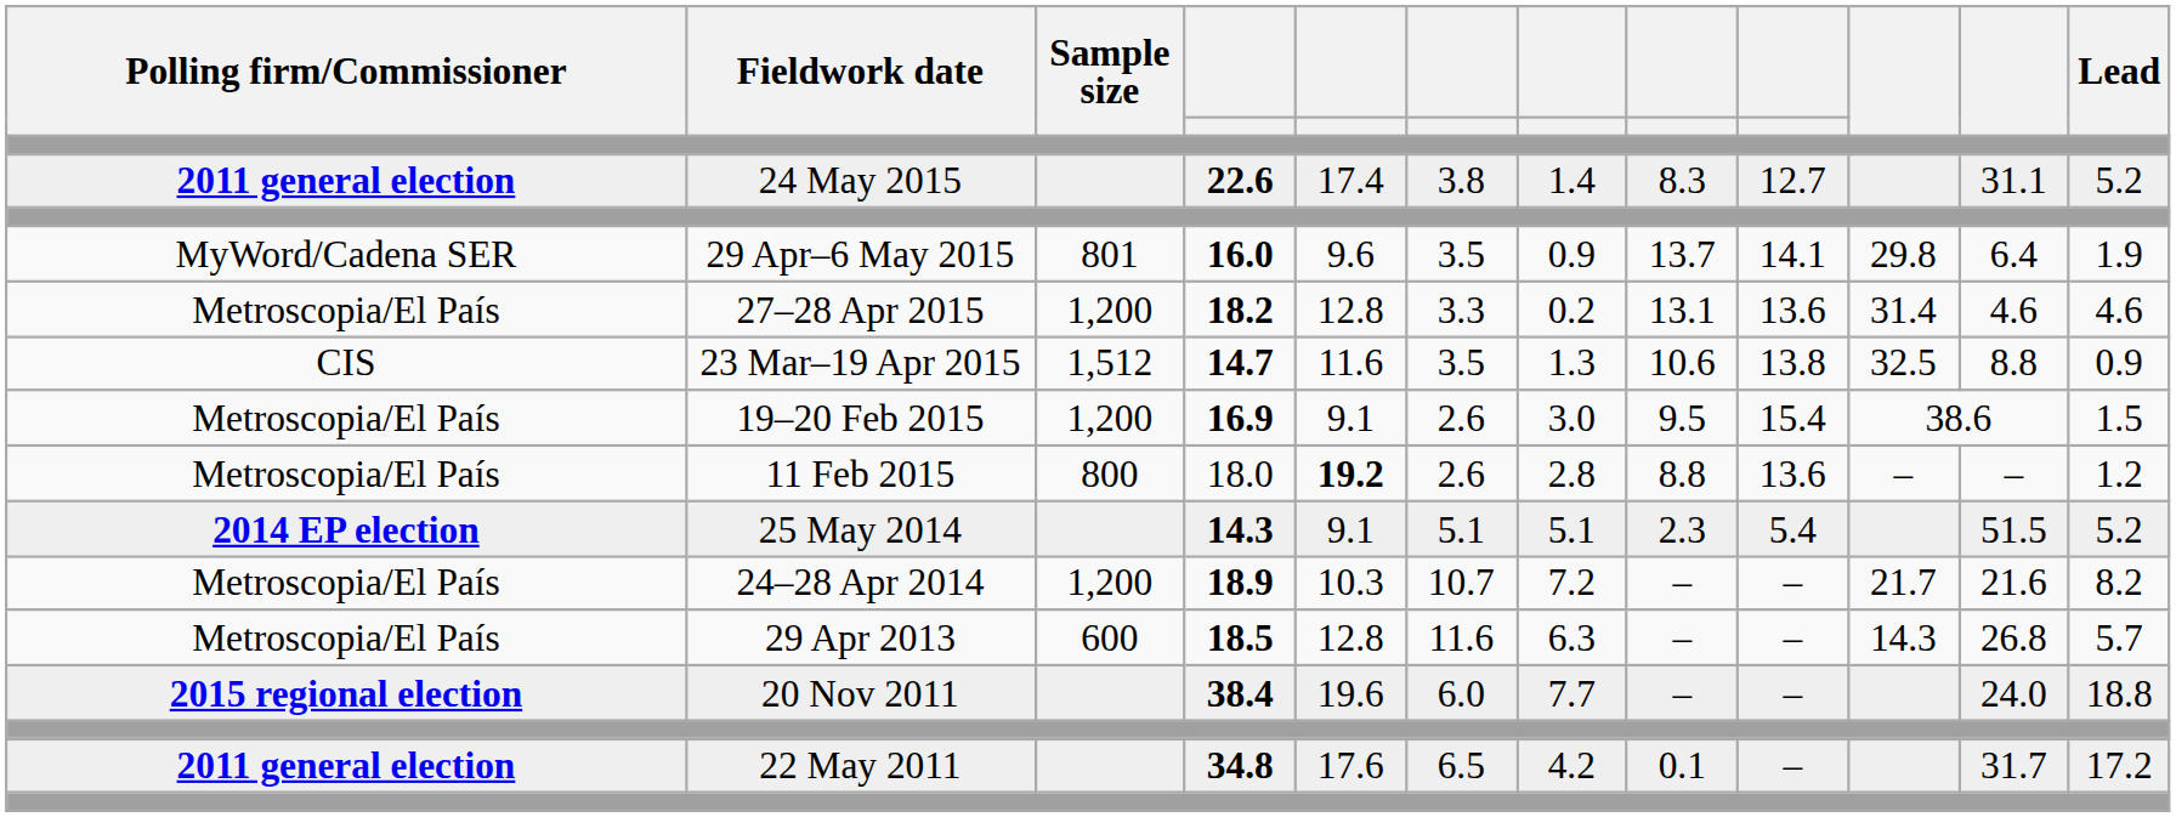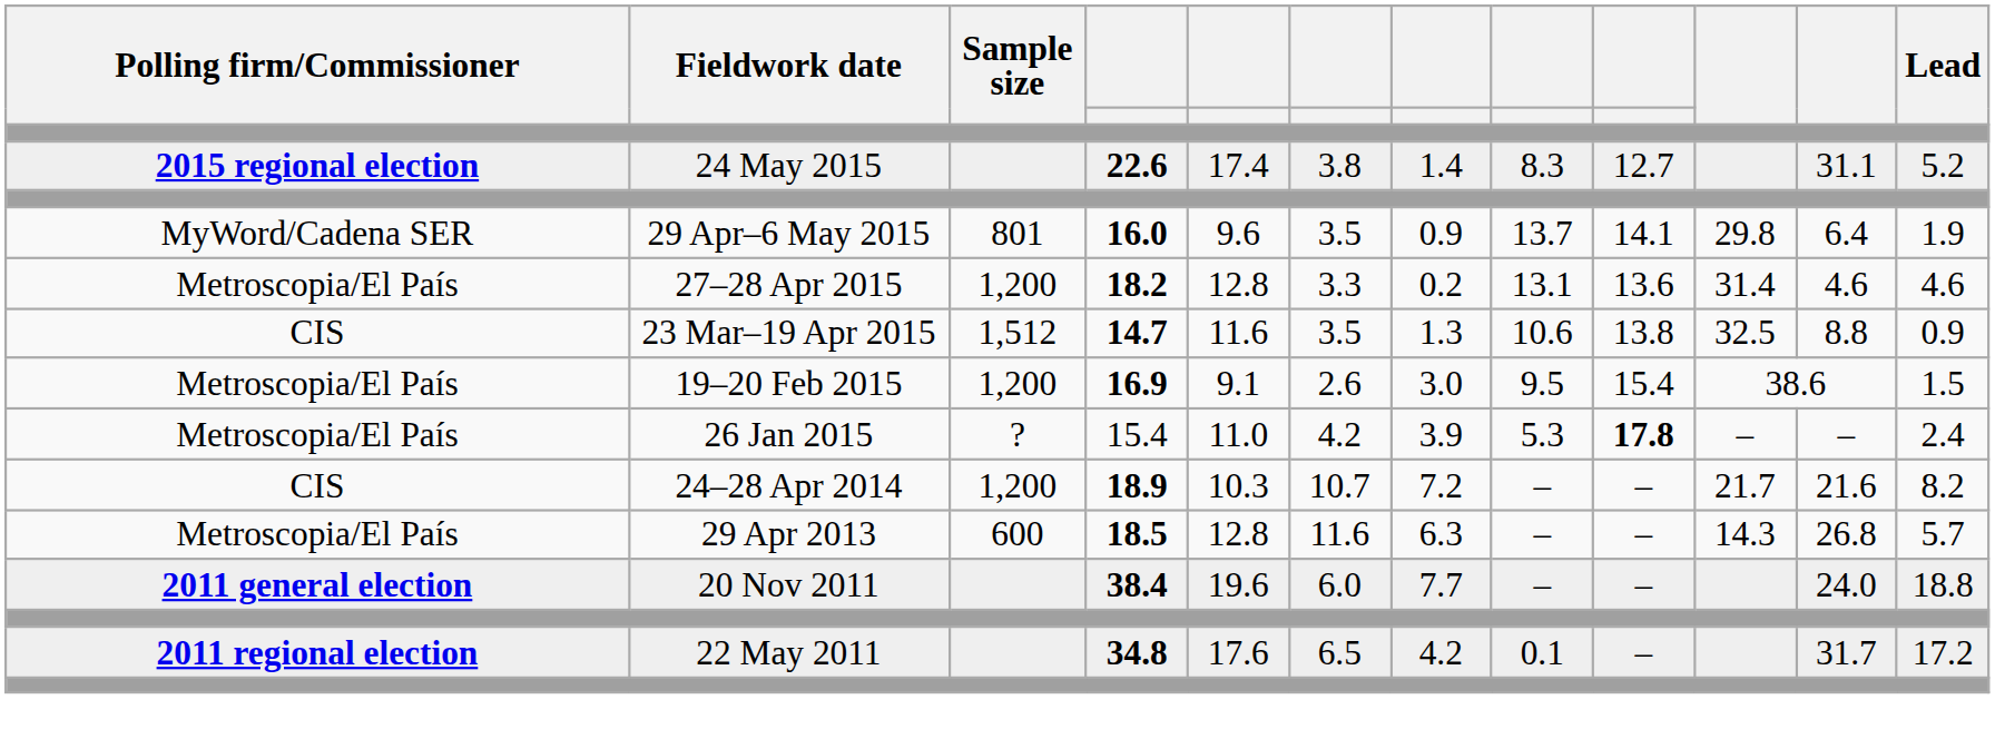24 May 2015 | Polling firm/Commissioner: 2011 general election -> 2015 regional election
- row: Metroscopia/El País | 11 Feb 2015 | 800 | 18.0 | 19.2 | 2.6 | 2.8 | 8.8 | 13.6 | – | – | 1.2
+ row: Metroscopia/El País | 26 Jan 2015 | ? | 15.4 | 11.0 | 4.2 | 3.9 | 5.3 | 17.8 | – | – | 2.4
- row: 2014 EP election | 25 May 2014 | 14.3 | 9.1 | 5.1 | 5.1 | 2.3 | 5.4 | 51.5 | 5.2
24–28 Apr 2014 | Polling firm/Commissioner: Metroscopia/El País -> CIS
20 Nov 2011 | Polling firm/Commissioner: 2015 regional election -> 2011 general election
22 May 2011 | Polling firm/Commissioner: 2011 general election -> 2011 regional election
